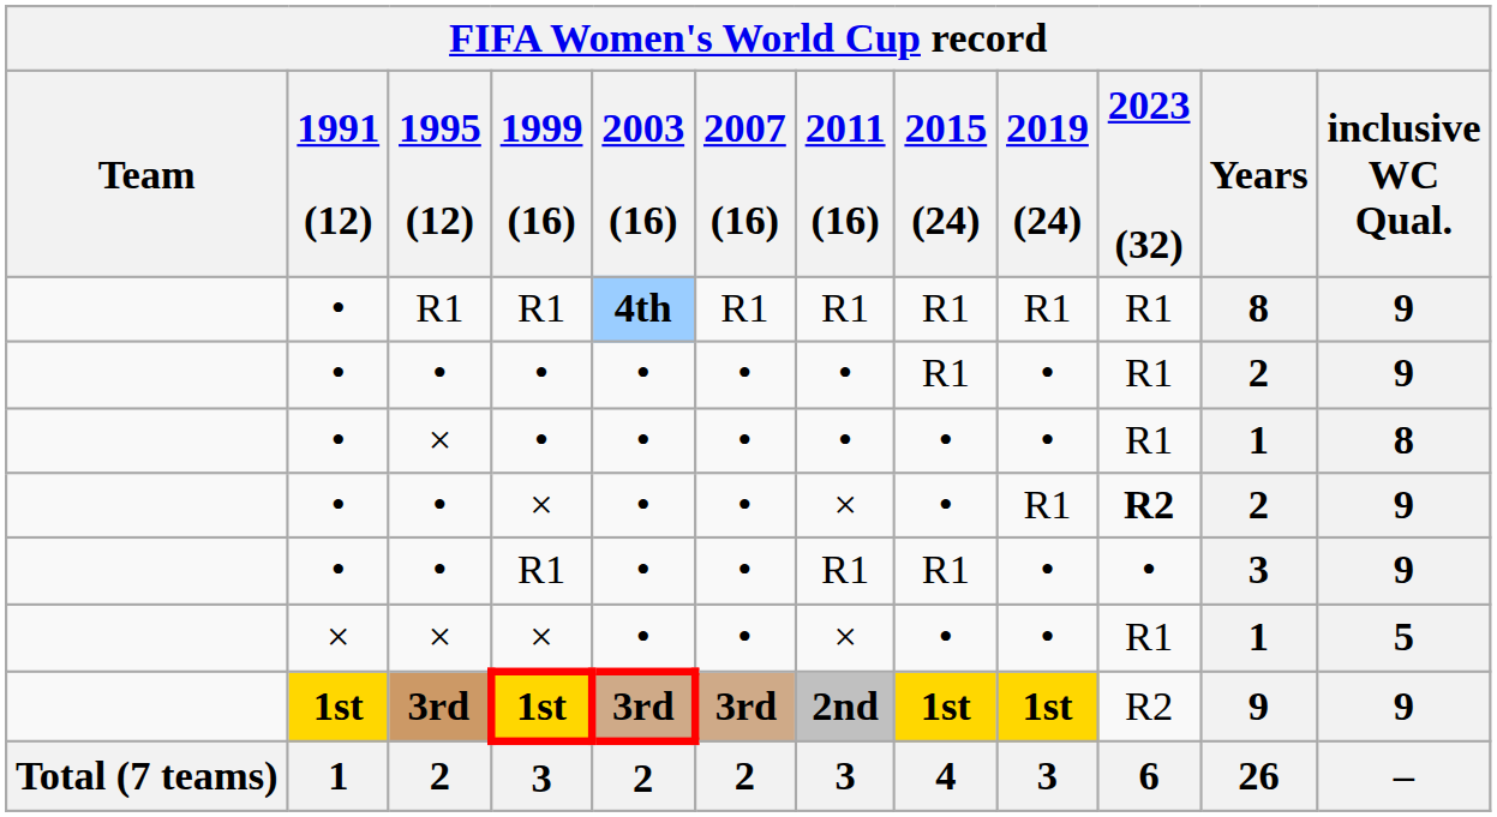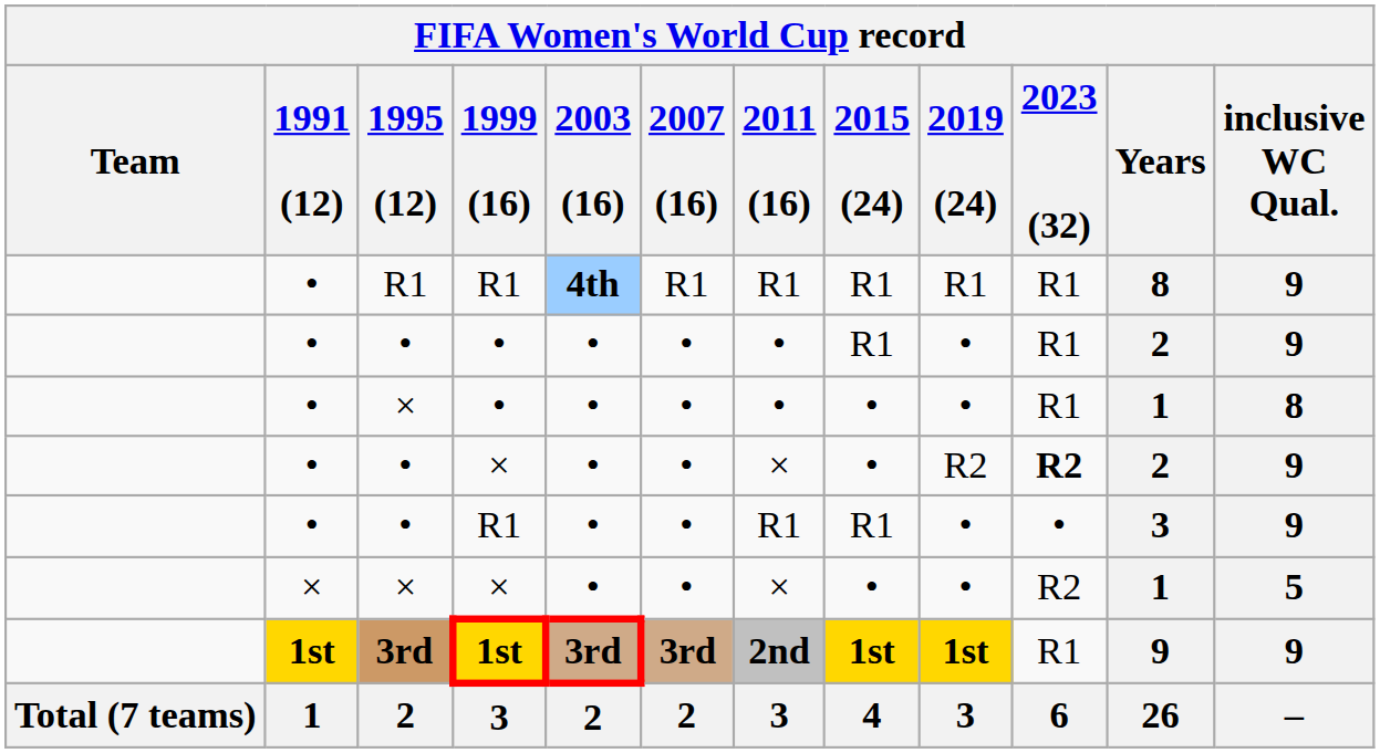row 6 | 2019 (24): R1 -> R2
row 8 | 2023 (32): R1 -> R2
row 9 | 2023 (32): R2 -> R1
